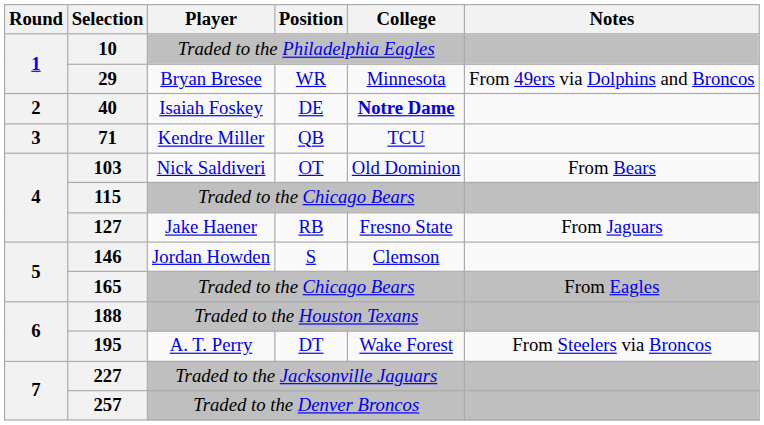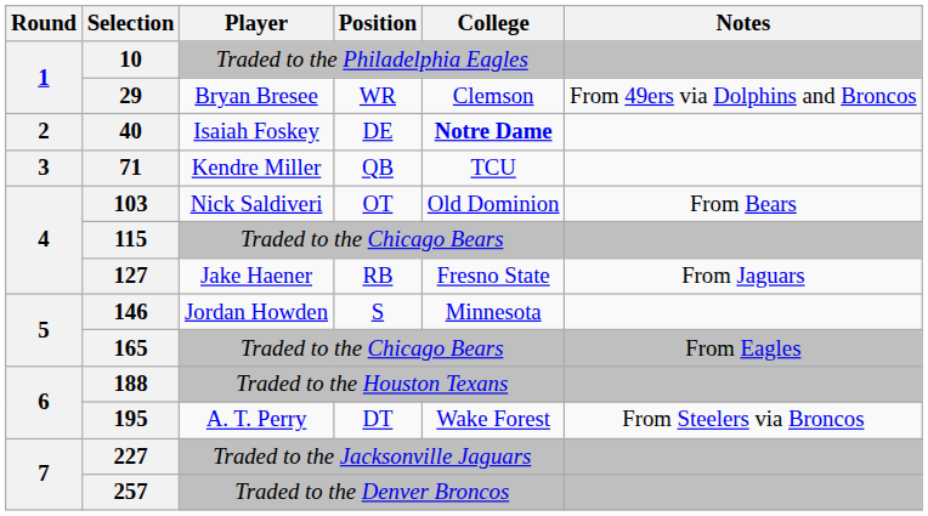29 | College: Minnesota -> Clemson
146 | College: Clemson -> Minnesota
